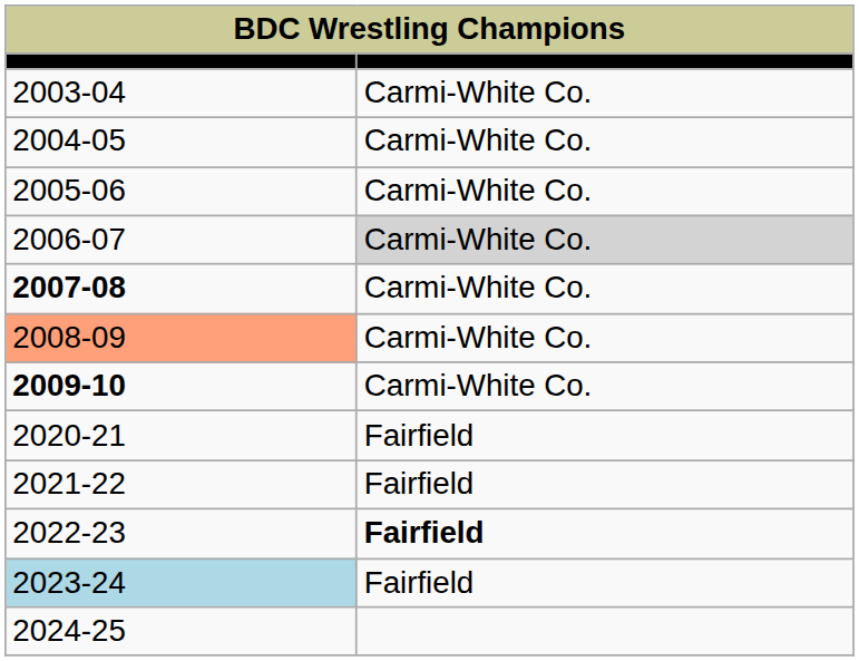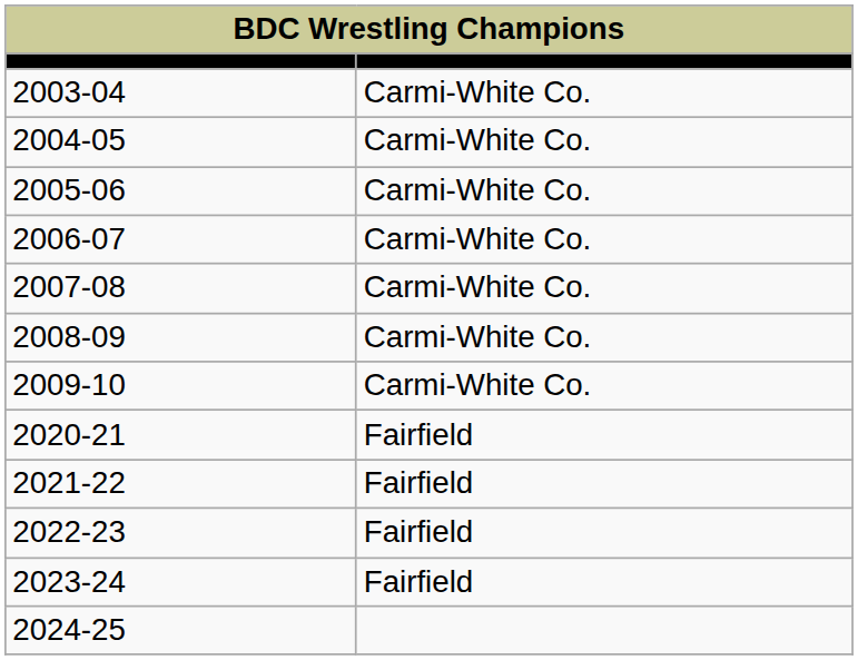row 6 | column 2: lightgrey background -> no background
row 7 | column 1: bold -> normal
row 8 | column 1: lightsalmon background -> no background
row 9 | column 1: bold -> normal
row 12 | column 2: bold -> normal
row 13 | column 1: lightblue background -> no background
